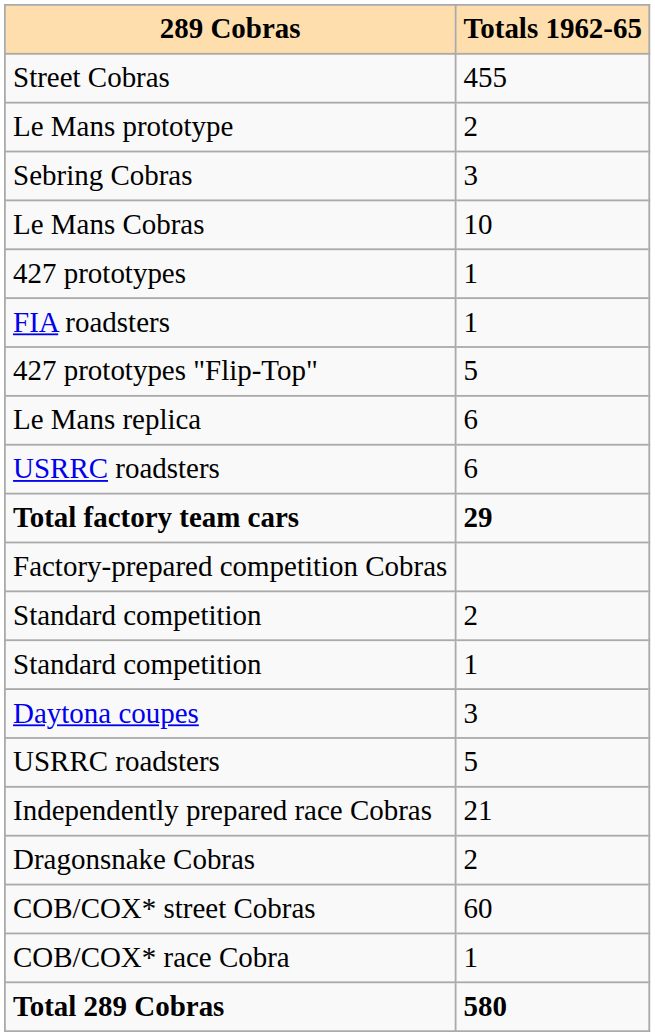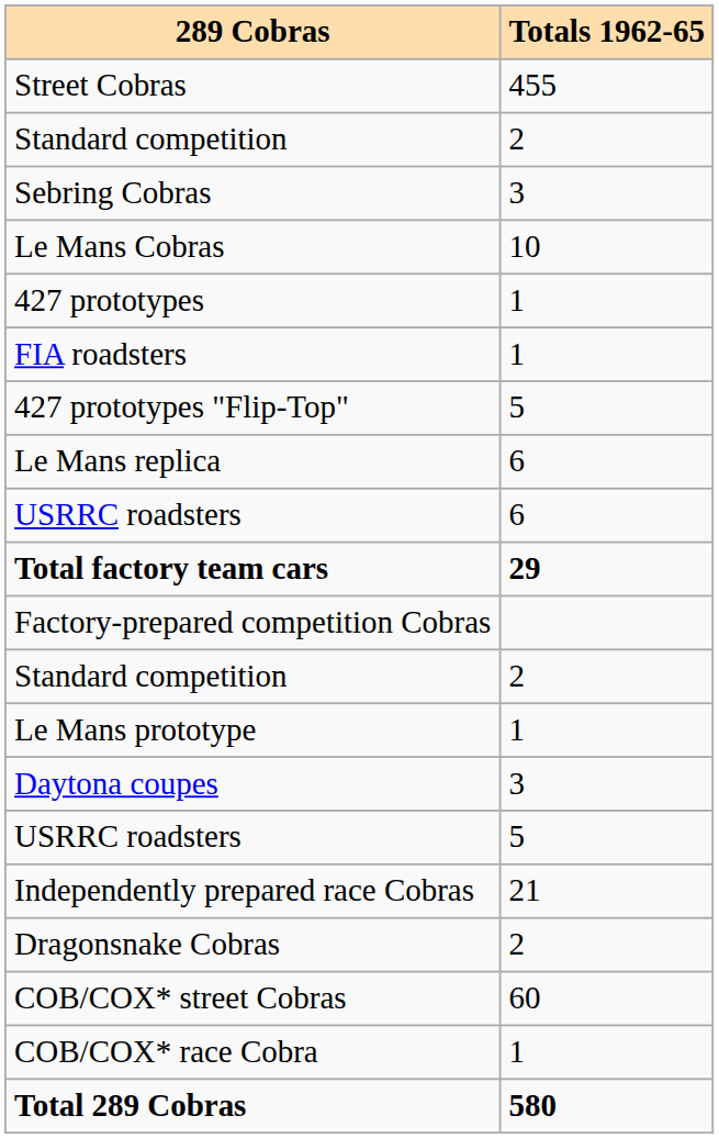row 3 | 289 Cobras: Le Mans prototype -> Standard competition
row 14 | 289 Cobras: Standard competition -> Le Mans prototype
